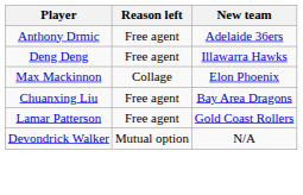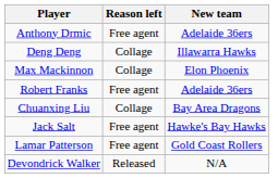Deng Deng | Reason left: Free agent -> Collage
+ row: Robert Franks | Free agent | Adelaide 36ers
Chuanxing Liu | Reason left: Free agent -> Collage
+ row: Jack Salt | Free agent | Hawke's Bay Hawks
Devondrick Walker | Reason left: Mutual option -> Released
